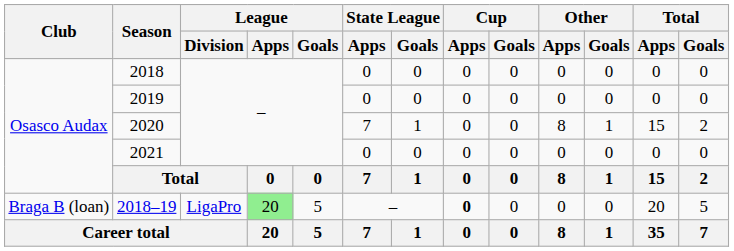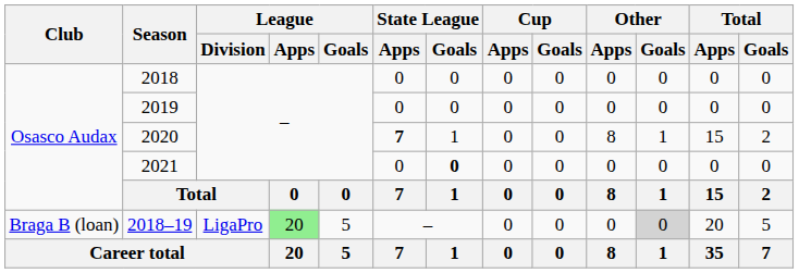2020 | State League / Apps: normal -> bold
2021 | State League / Goals: normal -> bold
2018–19 | Cup / Apps: bold -> normal
2018–19 | Other / Goals: no background -> lightgrey background
